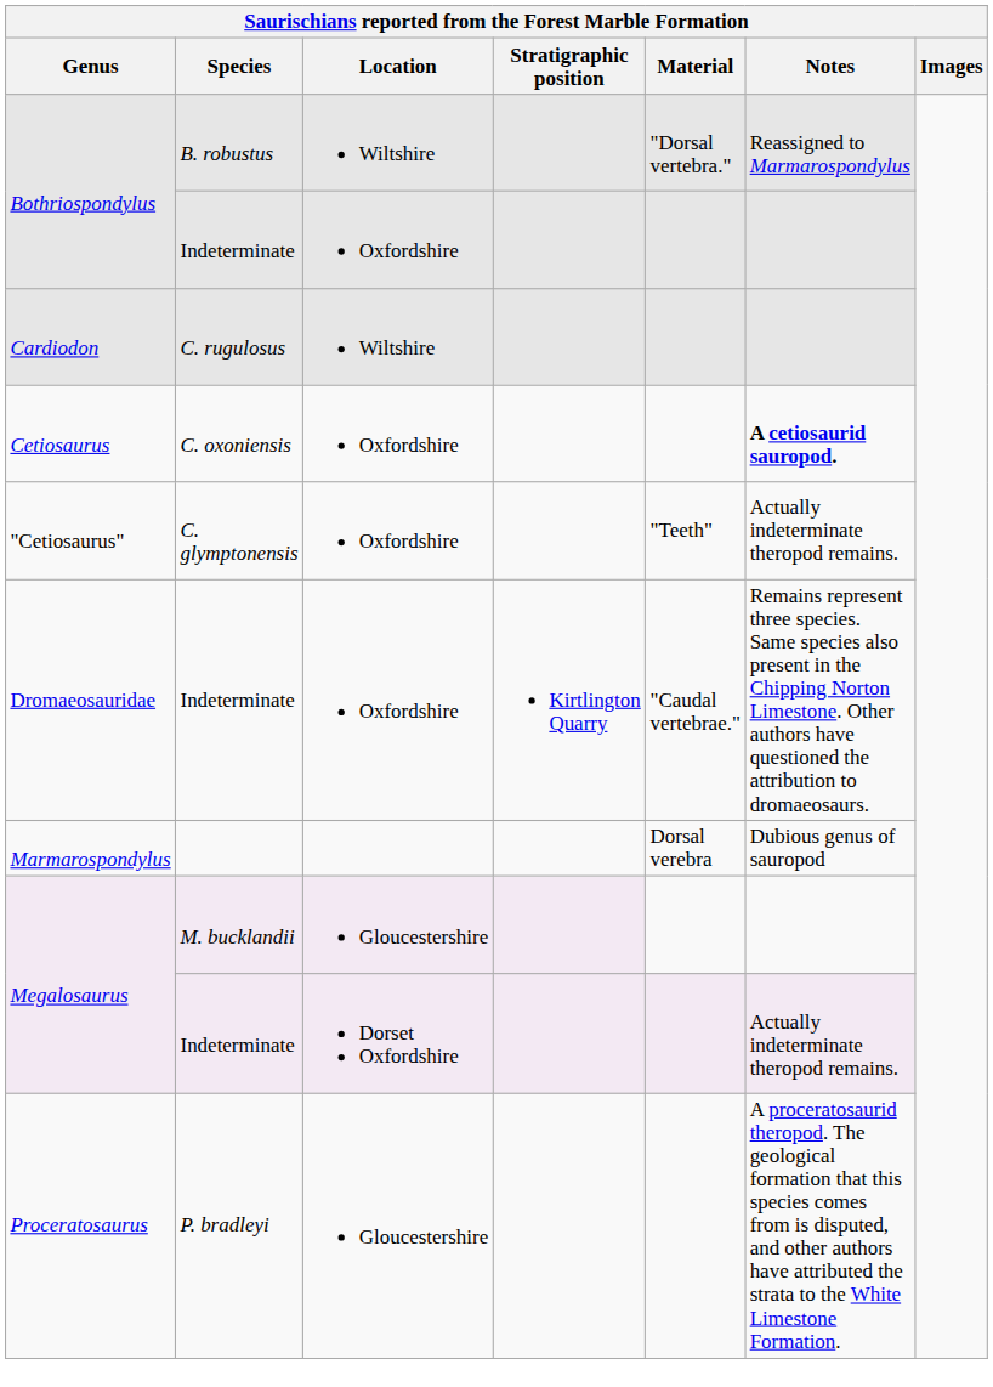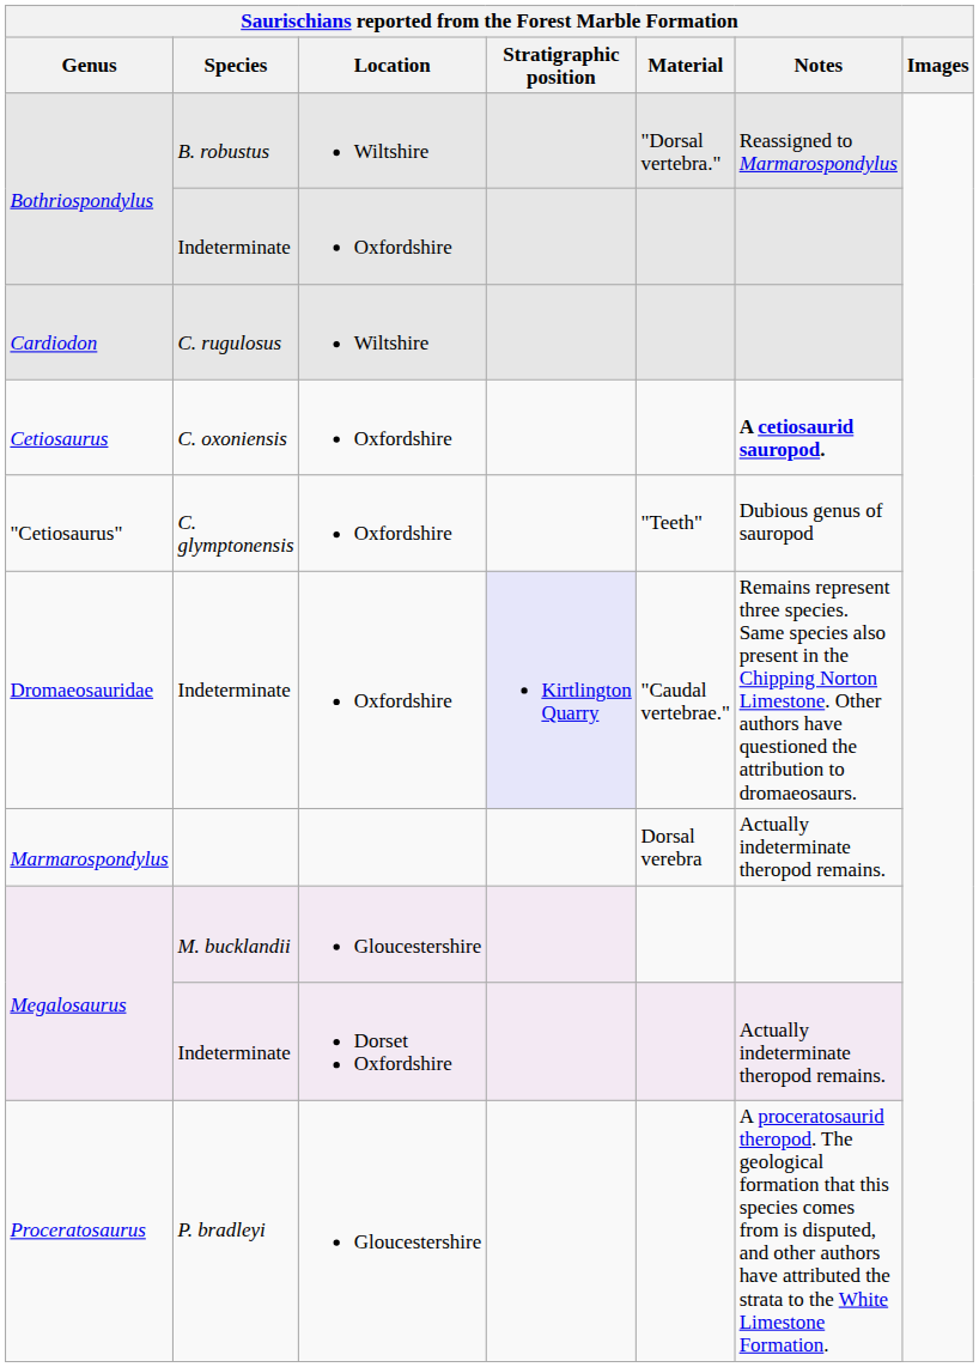"Cetiosaurus" | Notes: Actually indeterminate theropod remains. -> Dubious genus of sauropod
Dromaeosauridae | Stratigraphic position: no background -> lavender background
Marmarospondylus | Notes: Dubious genus of sauropod -> Actually indeterminate theropod remains.
